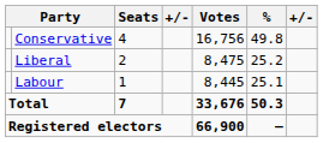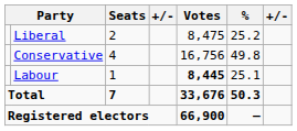rows swapped: Conservative <-> Liberal
Labour | Votes: normal -> bold
